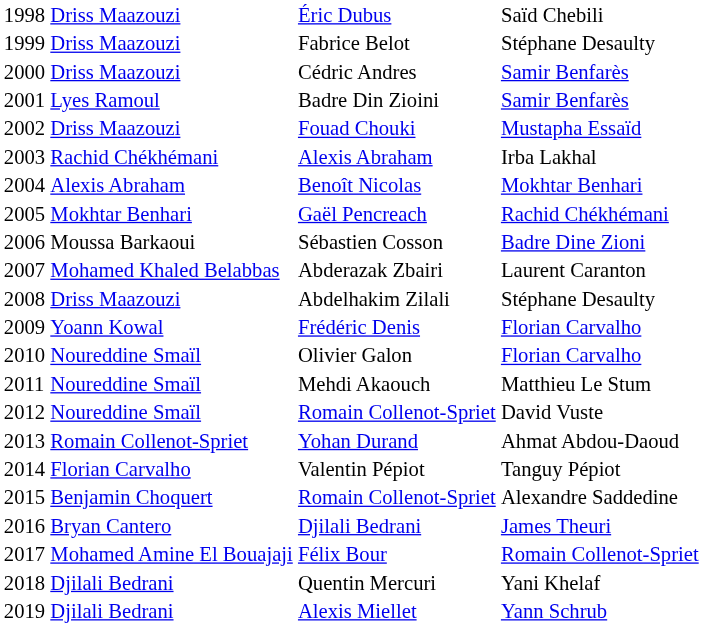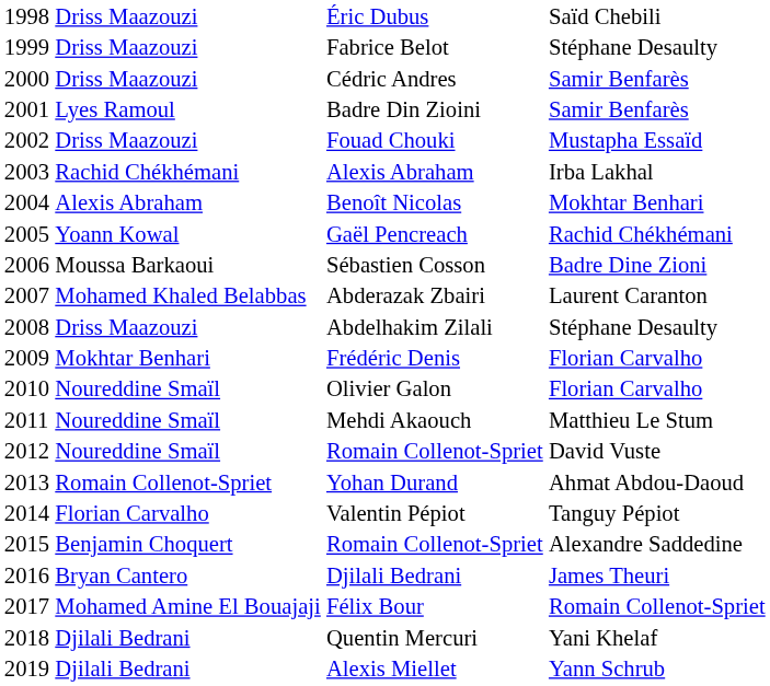Gaël Pencreach | column 2: Mokhtar Benhari -> Yoann Kowal
Frédéric Denis | column 2: Yoann Kowal -> Mokhtar Benhari
